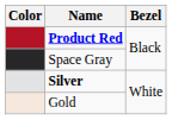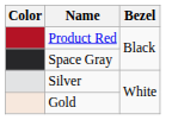Product Red | Name: bold -> normal
Silver | Name: bold -> normal
